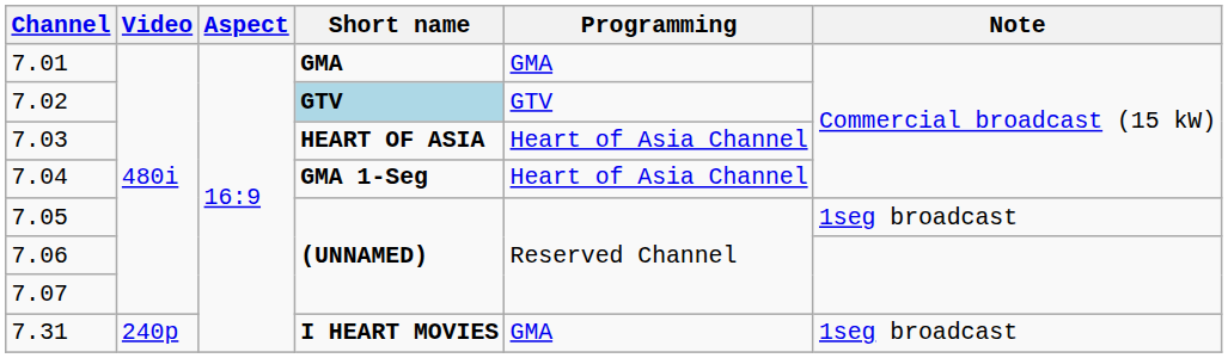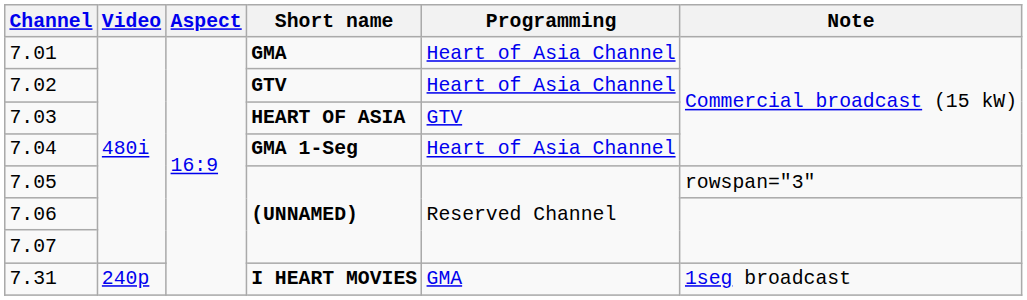7.01 | Programming: GMA -> Heart of Asia Channel
7.02 | Short name: lightblue background -> no background
7.02 | Programming: GTV -> Heart of Asia Channel
7.03 | Programming: Heart of Asia Channel -> GTV
7.05 | Note: 1seg broadcast -> rowspan="3"
